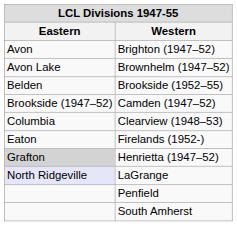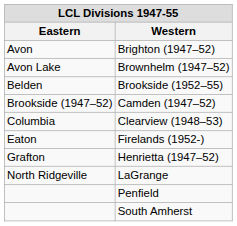Henrietta (1947–52) | Eastern: lightgrey background -> no background
LaGrange | Eastern: lavender background -> no background
